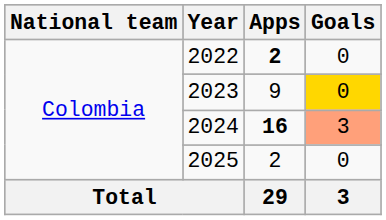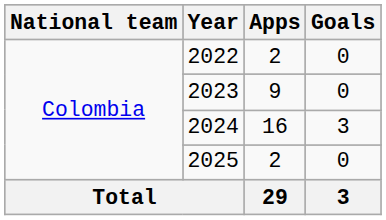2022 | Apps: bold -> normal
2023 | Goals: gold background -> no background
2024 | Apps: bold -> normal
2024 | Goals: lightsalmon background -> no background
